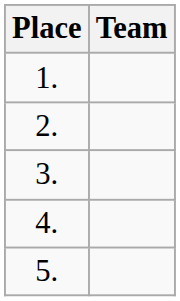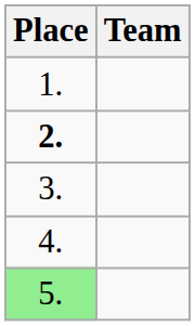2. | Place: normal -> bold
5. | Place: no background -> lightgreen background
